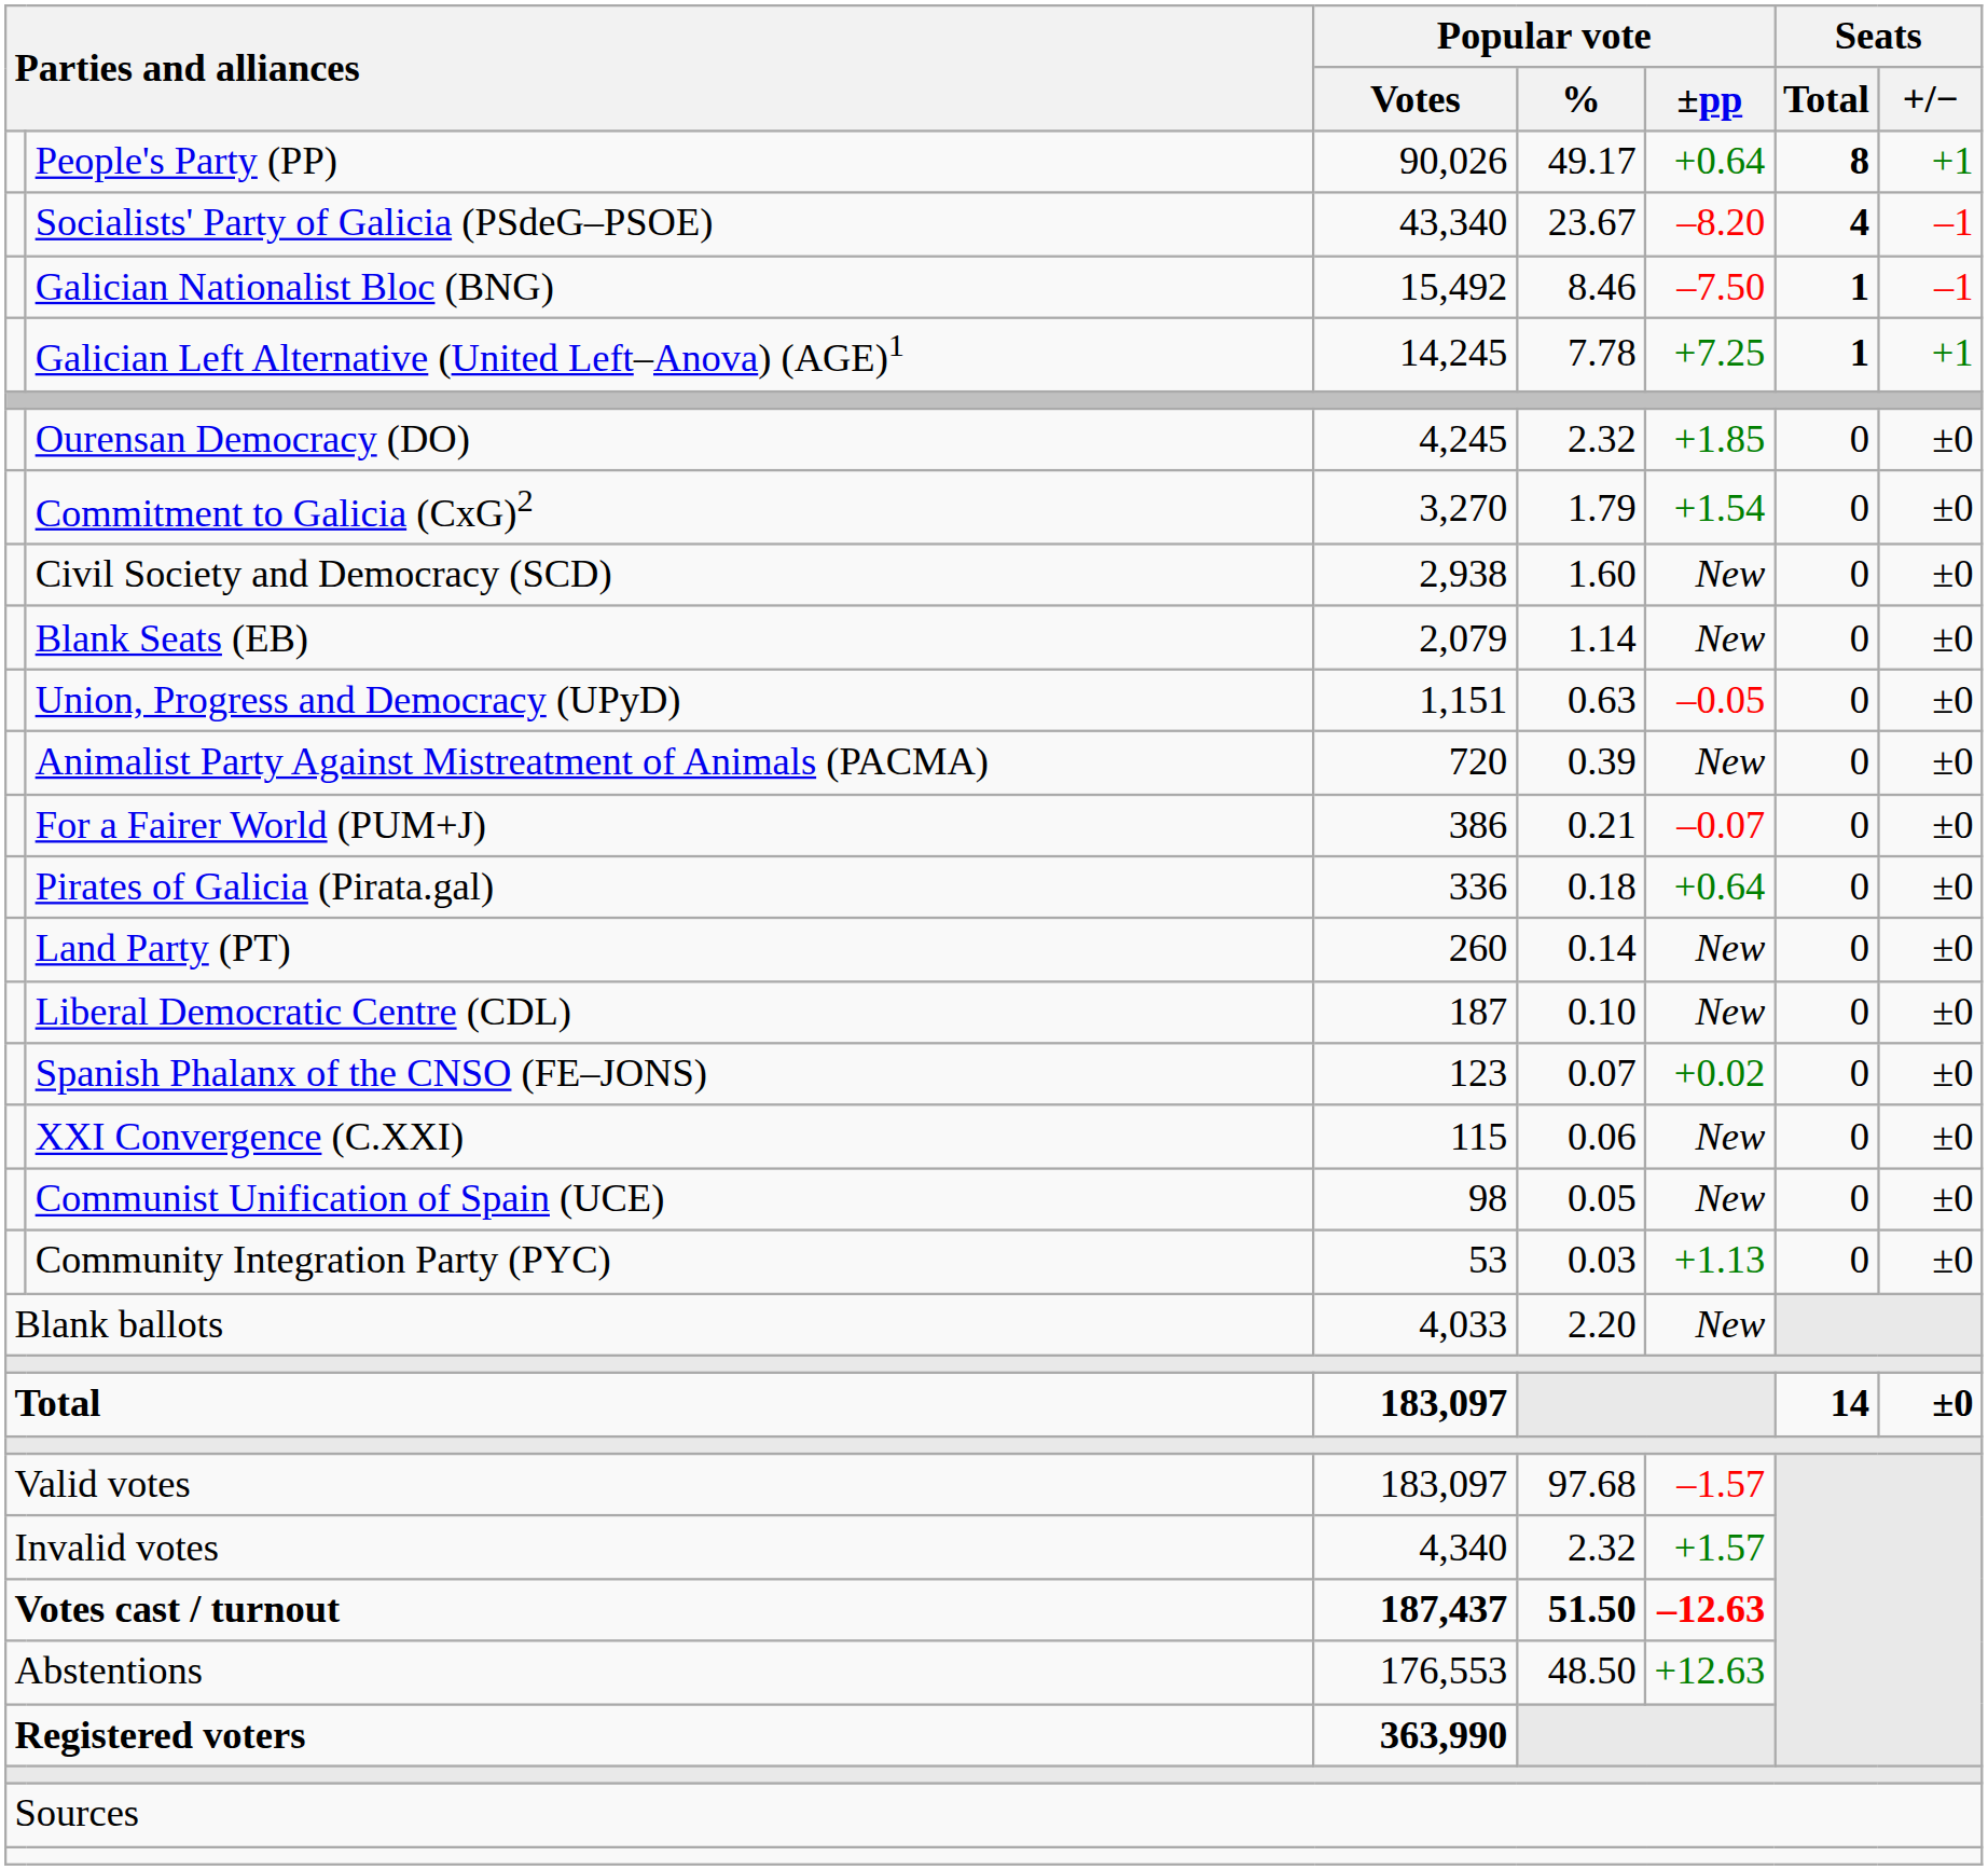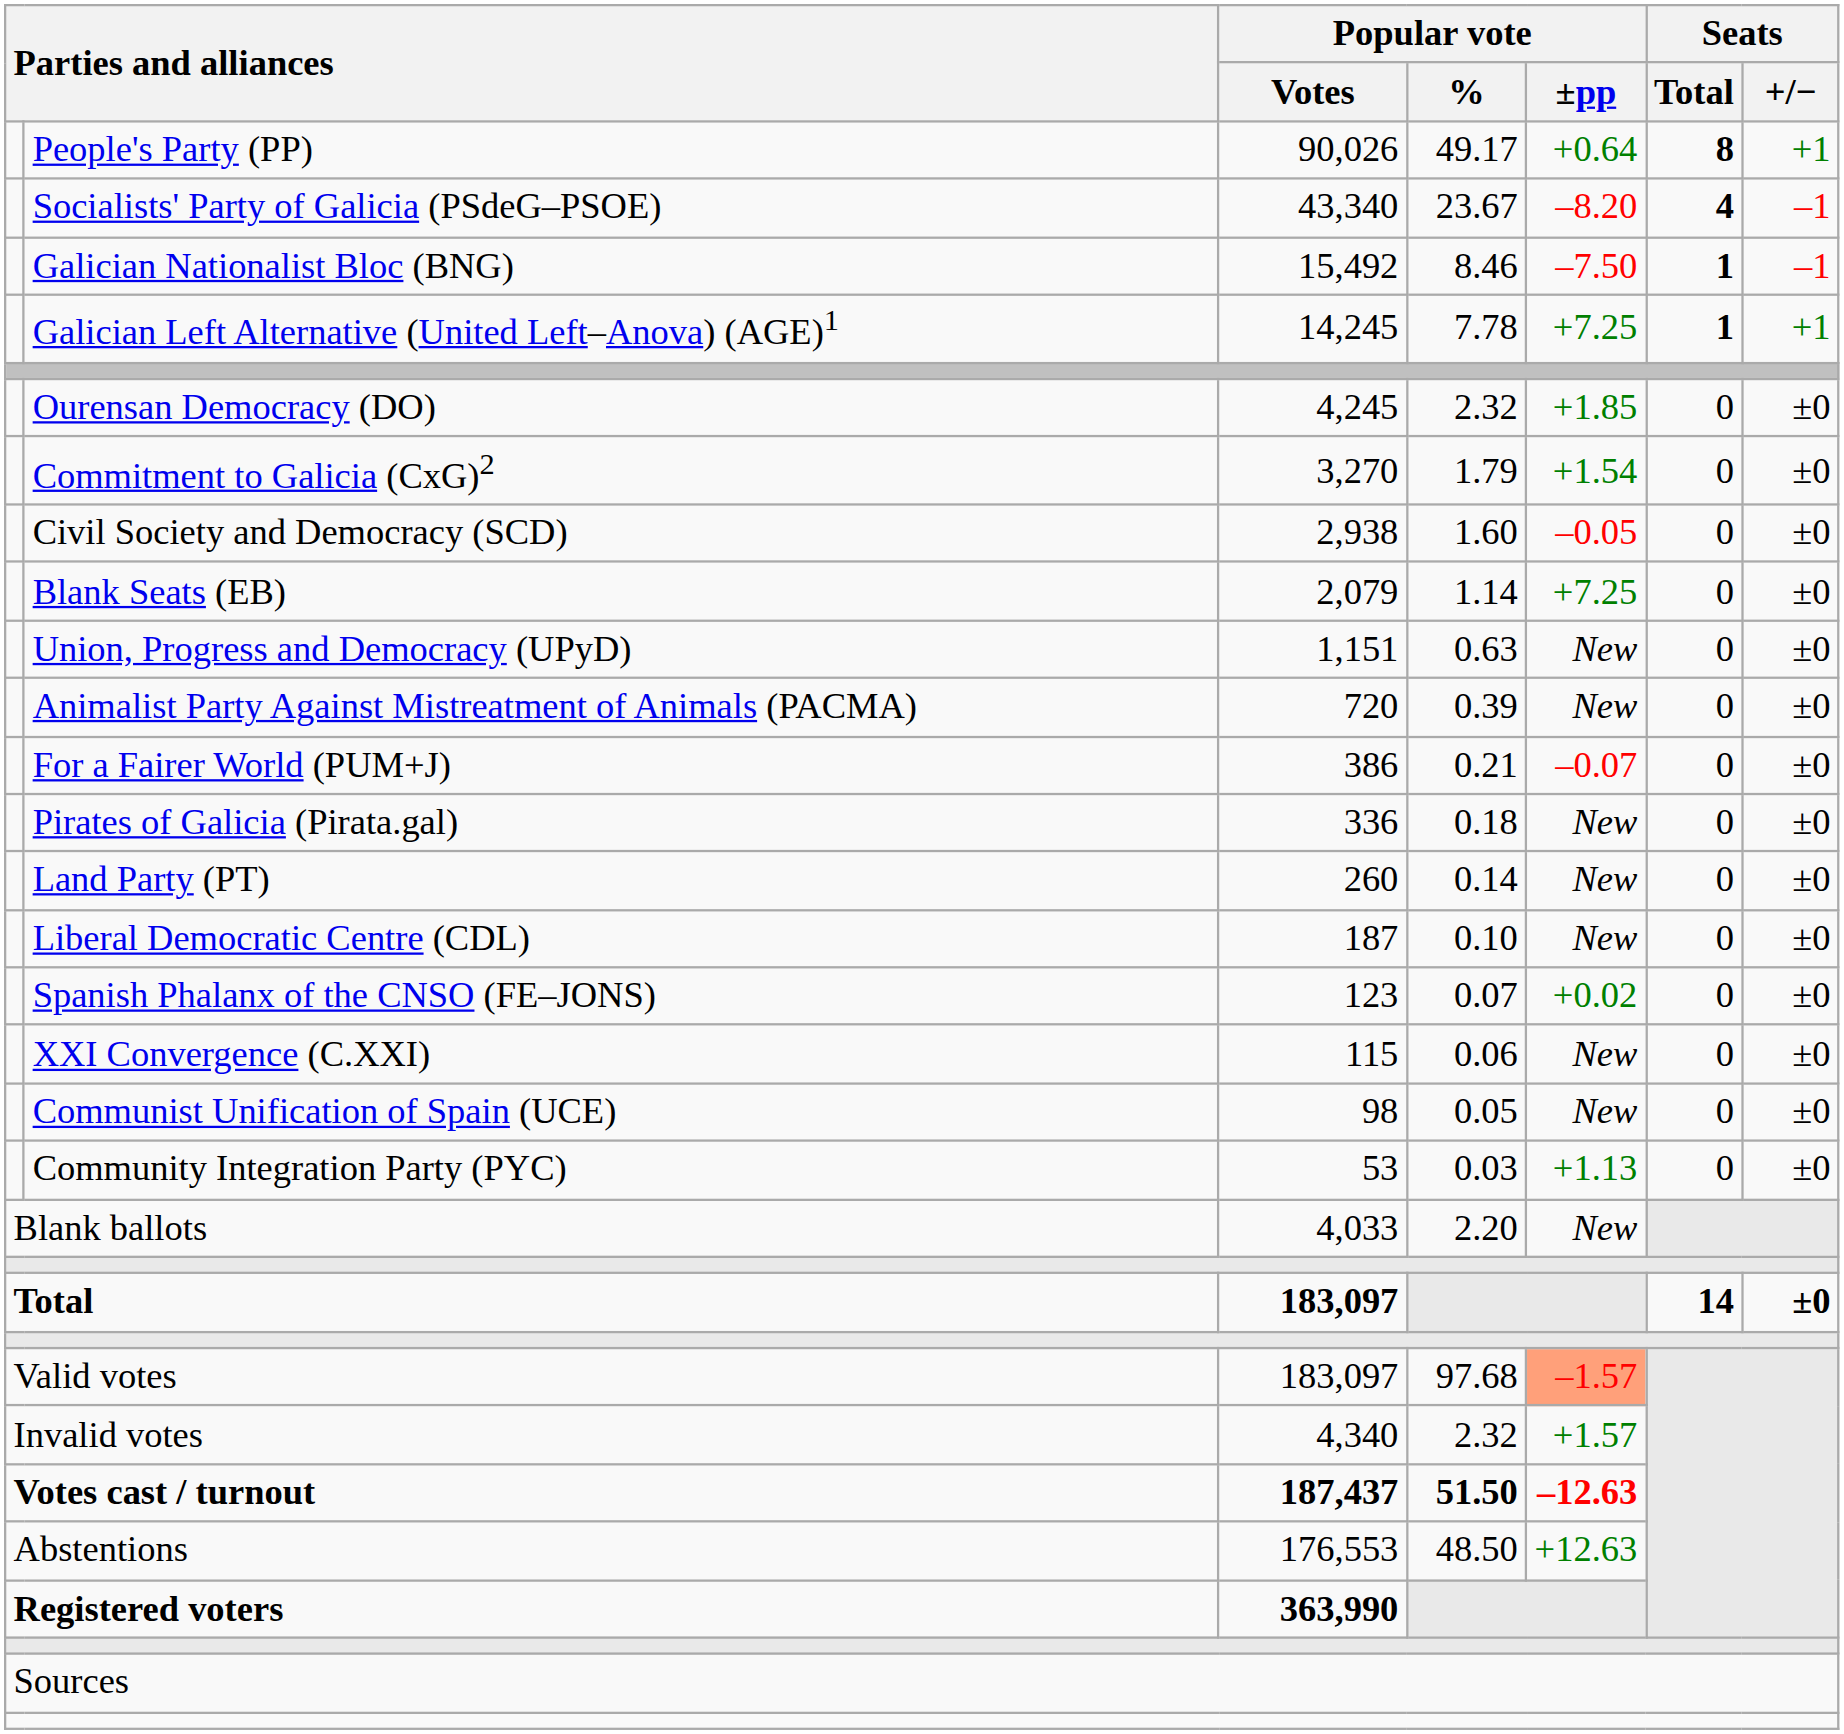Civil Society and Democracy (SCD) | Popular vote / ±pp: New -> –0.05
Blank Seats (EB) | Popular vote / ±pp: New -> +7.25
Union, Progress and Democracy (UPyD) | Popular vote / ±pp: –0.05 -> New
Pirates of Galicia (Pirata.gal) | Popular vote / ±pp: +0.64 -> New
Valid votes | Popular vote / ±pp: no background -> lightsalmon background
